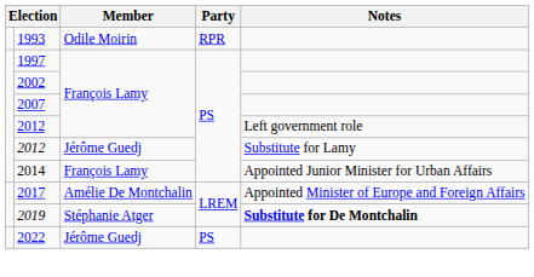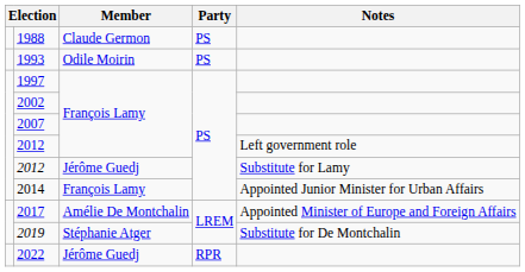+ row: 1988 | Claude Germon | PS
1993 | Party: RPR -> PS
2019 | Notes: bold -> normal
2022 | Party: PS -> RPR
